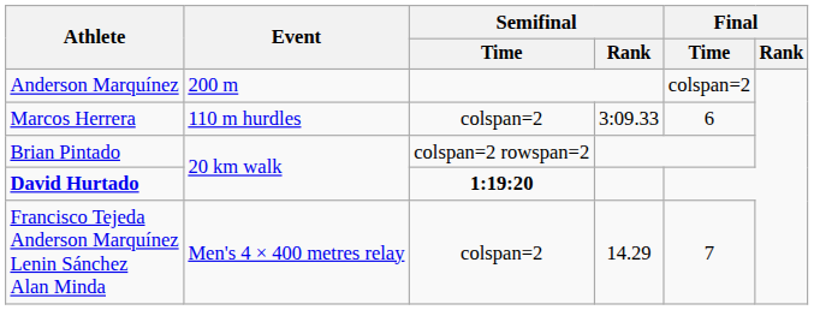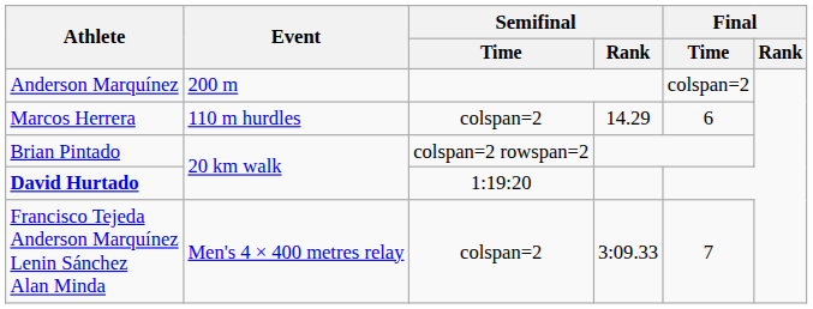Marcos Herrera | Semifinal / Rank: 3:09.33 -> 14.29
David Hurtado | Semifinal / Time: bold -> normal
Francisco Tejeda Anderson Marquínez Lenin Sánchez Alan Minda | Semifinal / Rank: 14.29 -> 3:09.33
